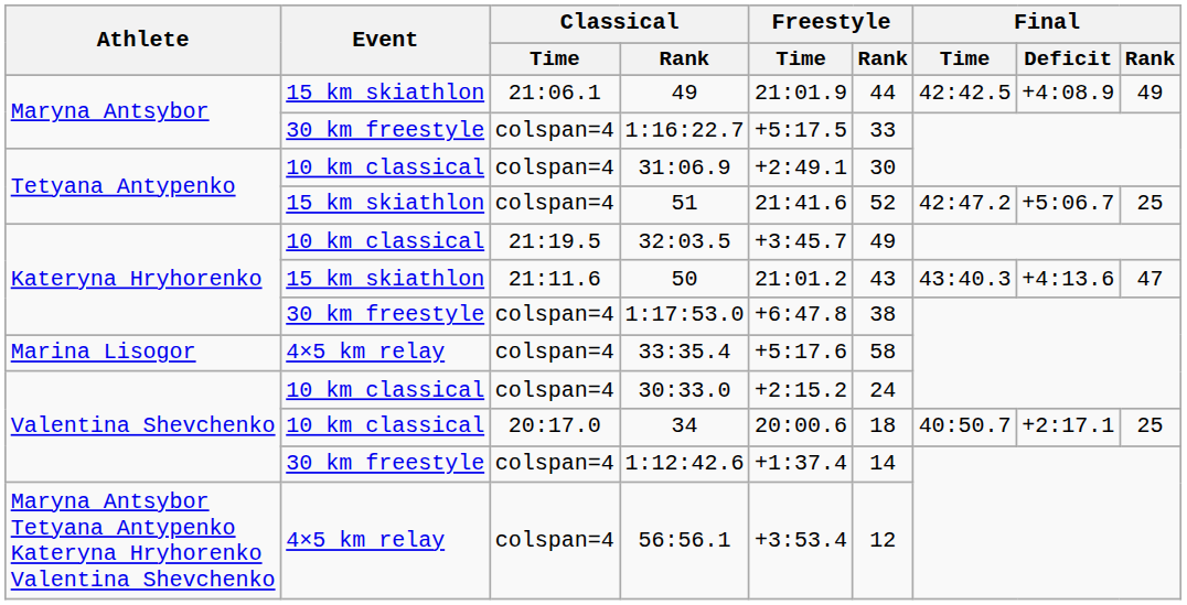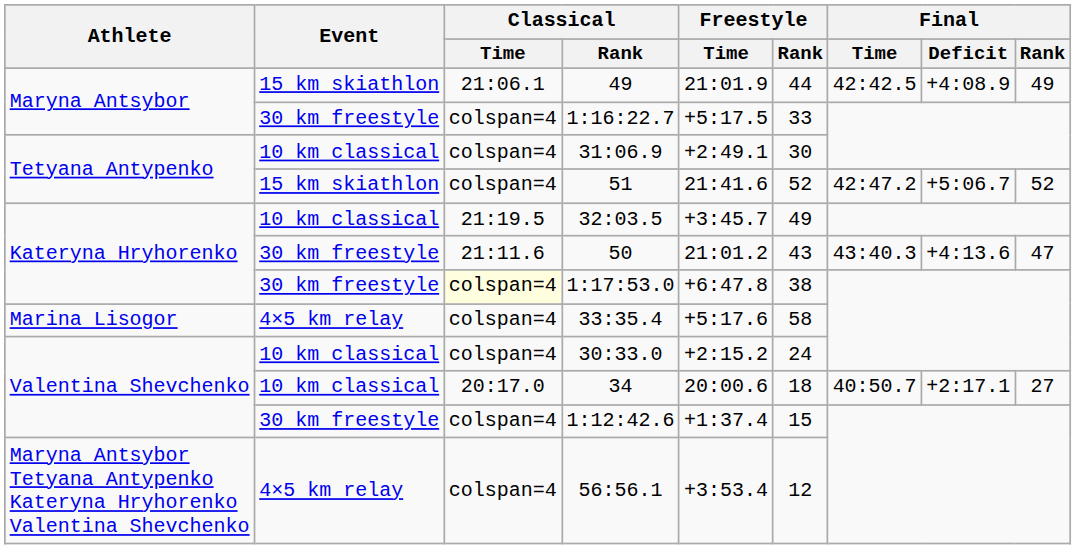51 | Final / Rank: 25 -> 52
50 | Event: 15 km skiathlon -> 30 km freestyle
1:17:53.0 | Classical / Time: no background -> lightyellow background
34 | Final / Rank: 25 -> 27
1:12:42.6 | Freestyle / Rank: 14 -> 15
